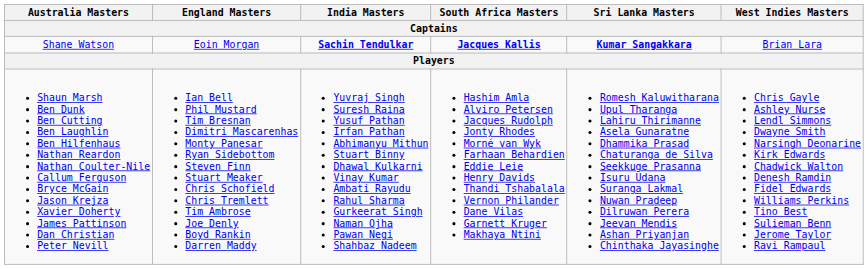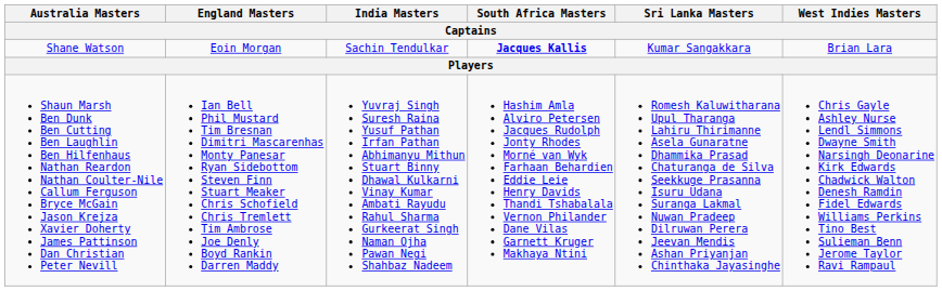Shane Watson | India Masters: bold -> normal
Shane Watson | Sri Lanka Masters: bold -> normal
